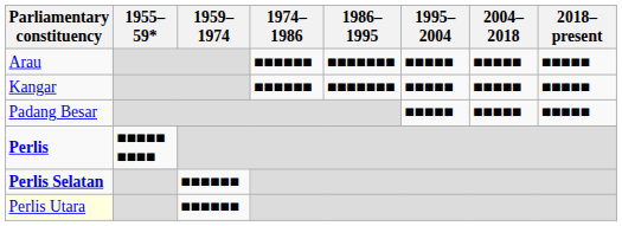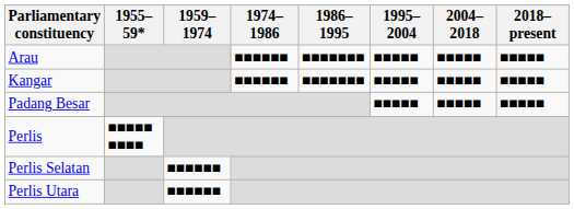Perlis | Parliamentary constituency: bold -> normal
Perlis Selatan | Parliamentary constituency: bold -> normal
Perlis Utara | Parliamentary constituency: lightyellow background -> no background
